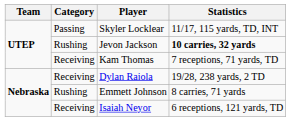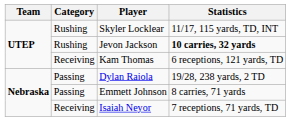Skyler Locklear | Category: Passing -> Rushing
Kam Thomas | Statistics: 7 receptions, 71 yards, TD -> 6 receptions, 121 yards, TD
Dylan Raiola | Category: Receiving -> Passing
Emmett Johnson | Category: Rushing -> Passing
Isaiah Neyor | Statistics: 6 receptions, 121 yards, TD -> 7 receptions, 71 yards, TD
